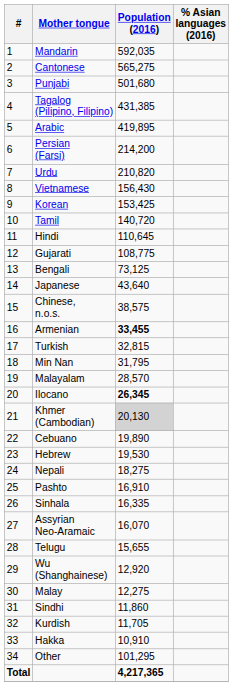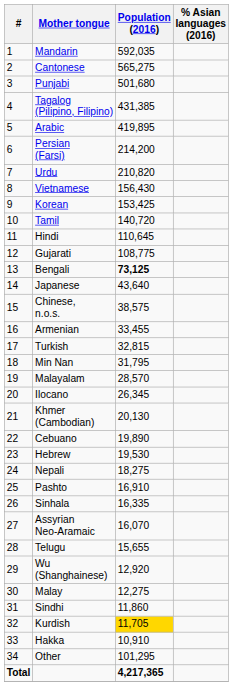Bengali | Population (2016): normal -> bold
Armenian | Population (2016): bold -> normal
Ilocano | Population (2016): bold -> normal
Khmer (Cambodian) | Population (2016): lightgrey background -> no background
Kurdish | Population (2016): no background -> gold background
